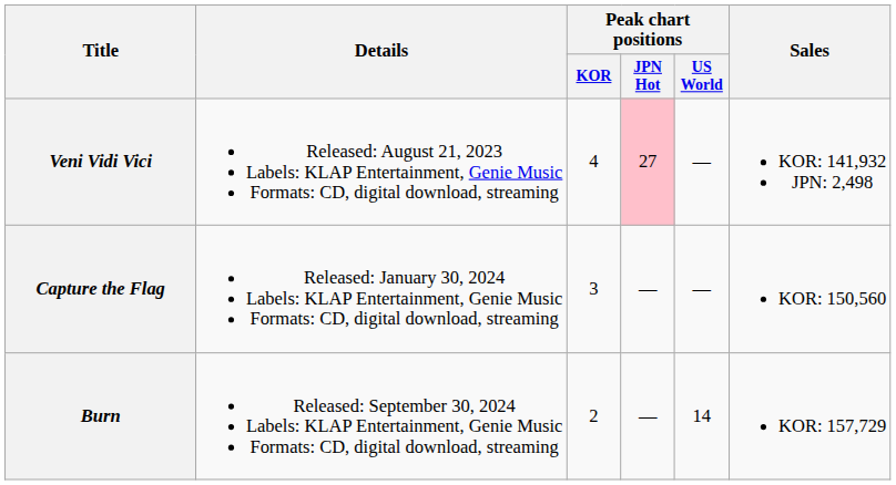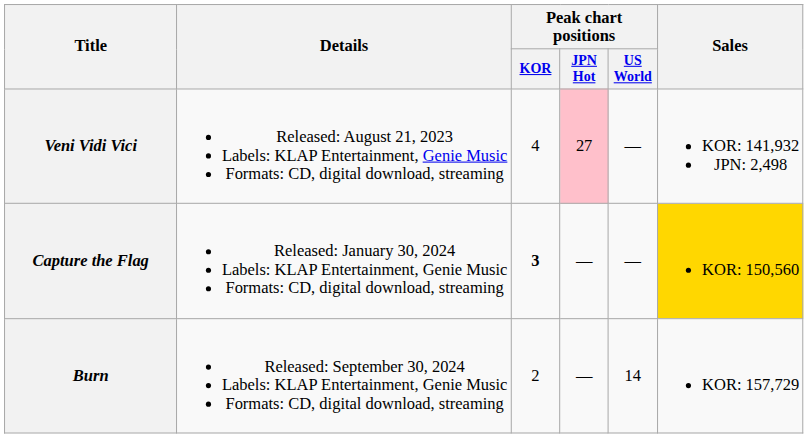Capture the Flag | Peak chart positions / KOR: normal -> bold
Capture the Flag | Sales: no background -> gold background
